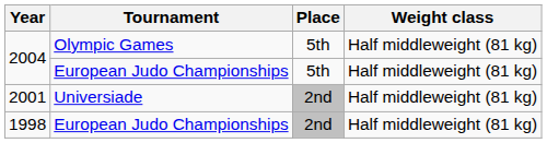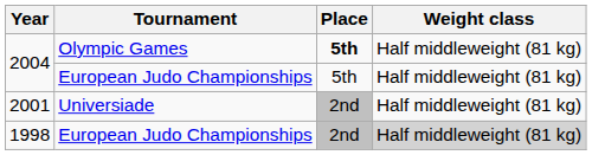2004 / Olympic Games | Place: normal -> bold
1998 | Weight class: no background -> lightgrey background
